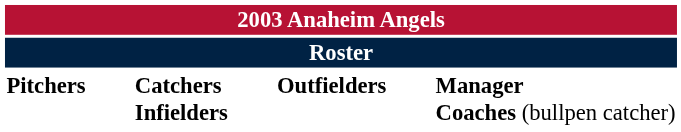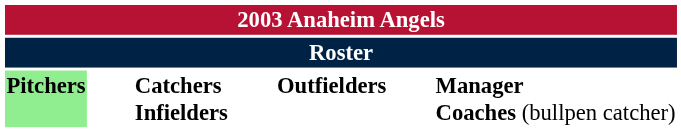Pitchers | column 1: no background -> lightgreen background
